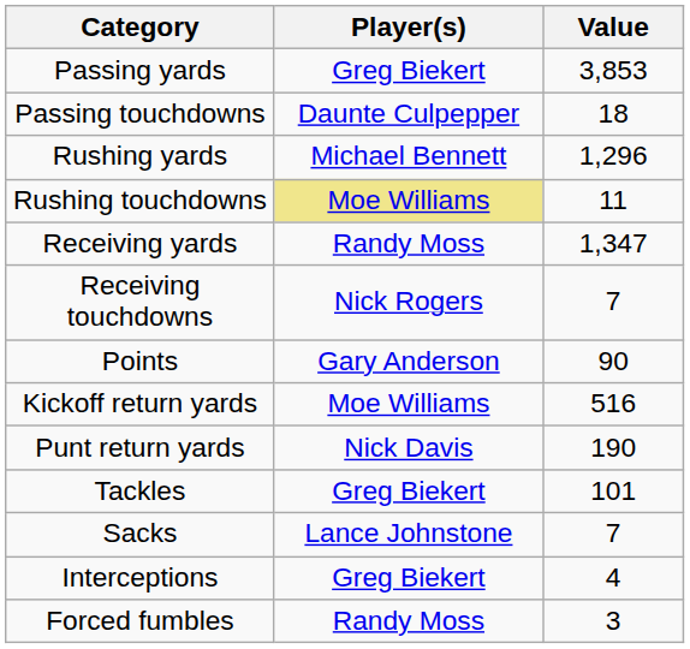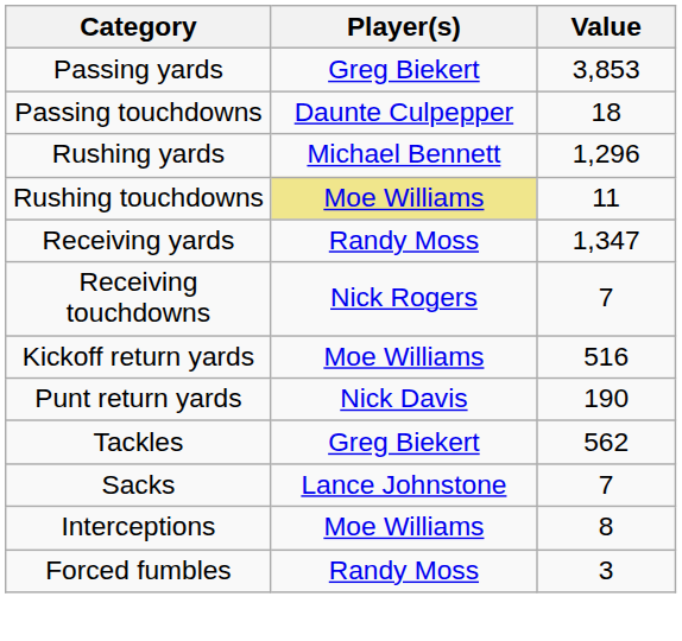- row: Points | Gary Anderson | 90
Tackles | Value: 101 -> 562
Interceptions | Player(s): Greg Biekert -> Moe Williams
Interceptions | Value: 4 -> 8
